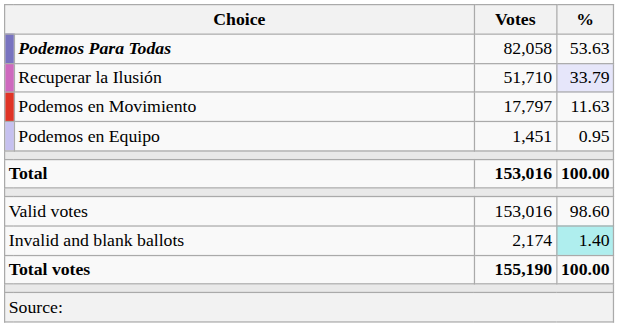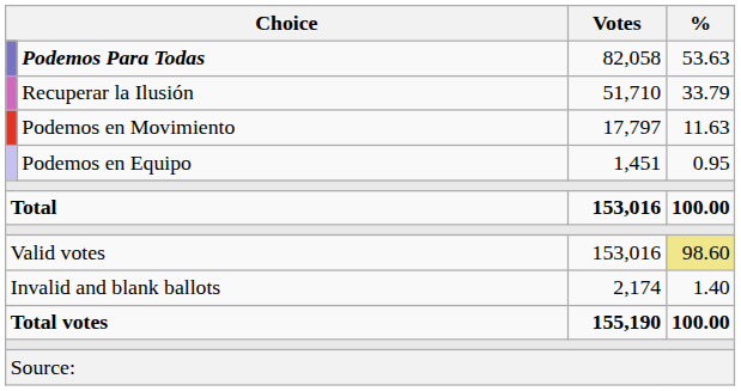Recuperar la Ilusión | %: lavender background -> no background
Valid votes | %: no background -> khaki background
Invalid and blank ballots | %: paleturquoise background -> no background
